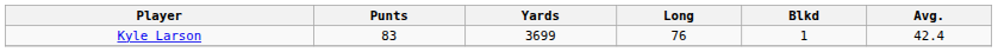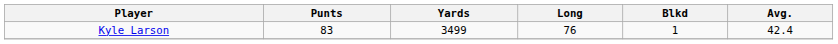Kyle Larson | Yards: 3699 -> 3499
